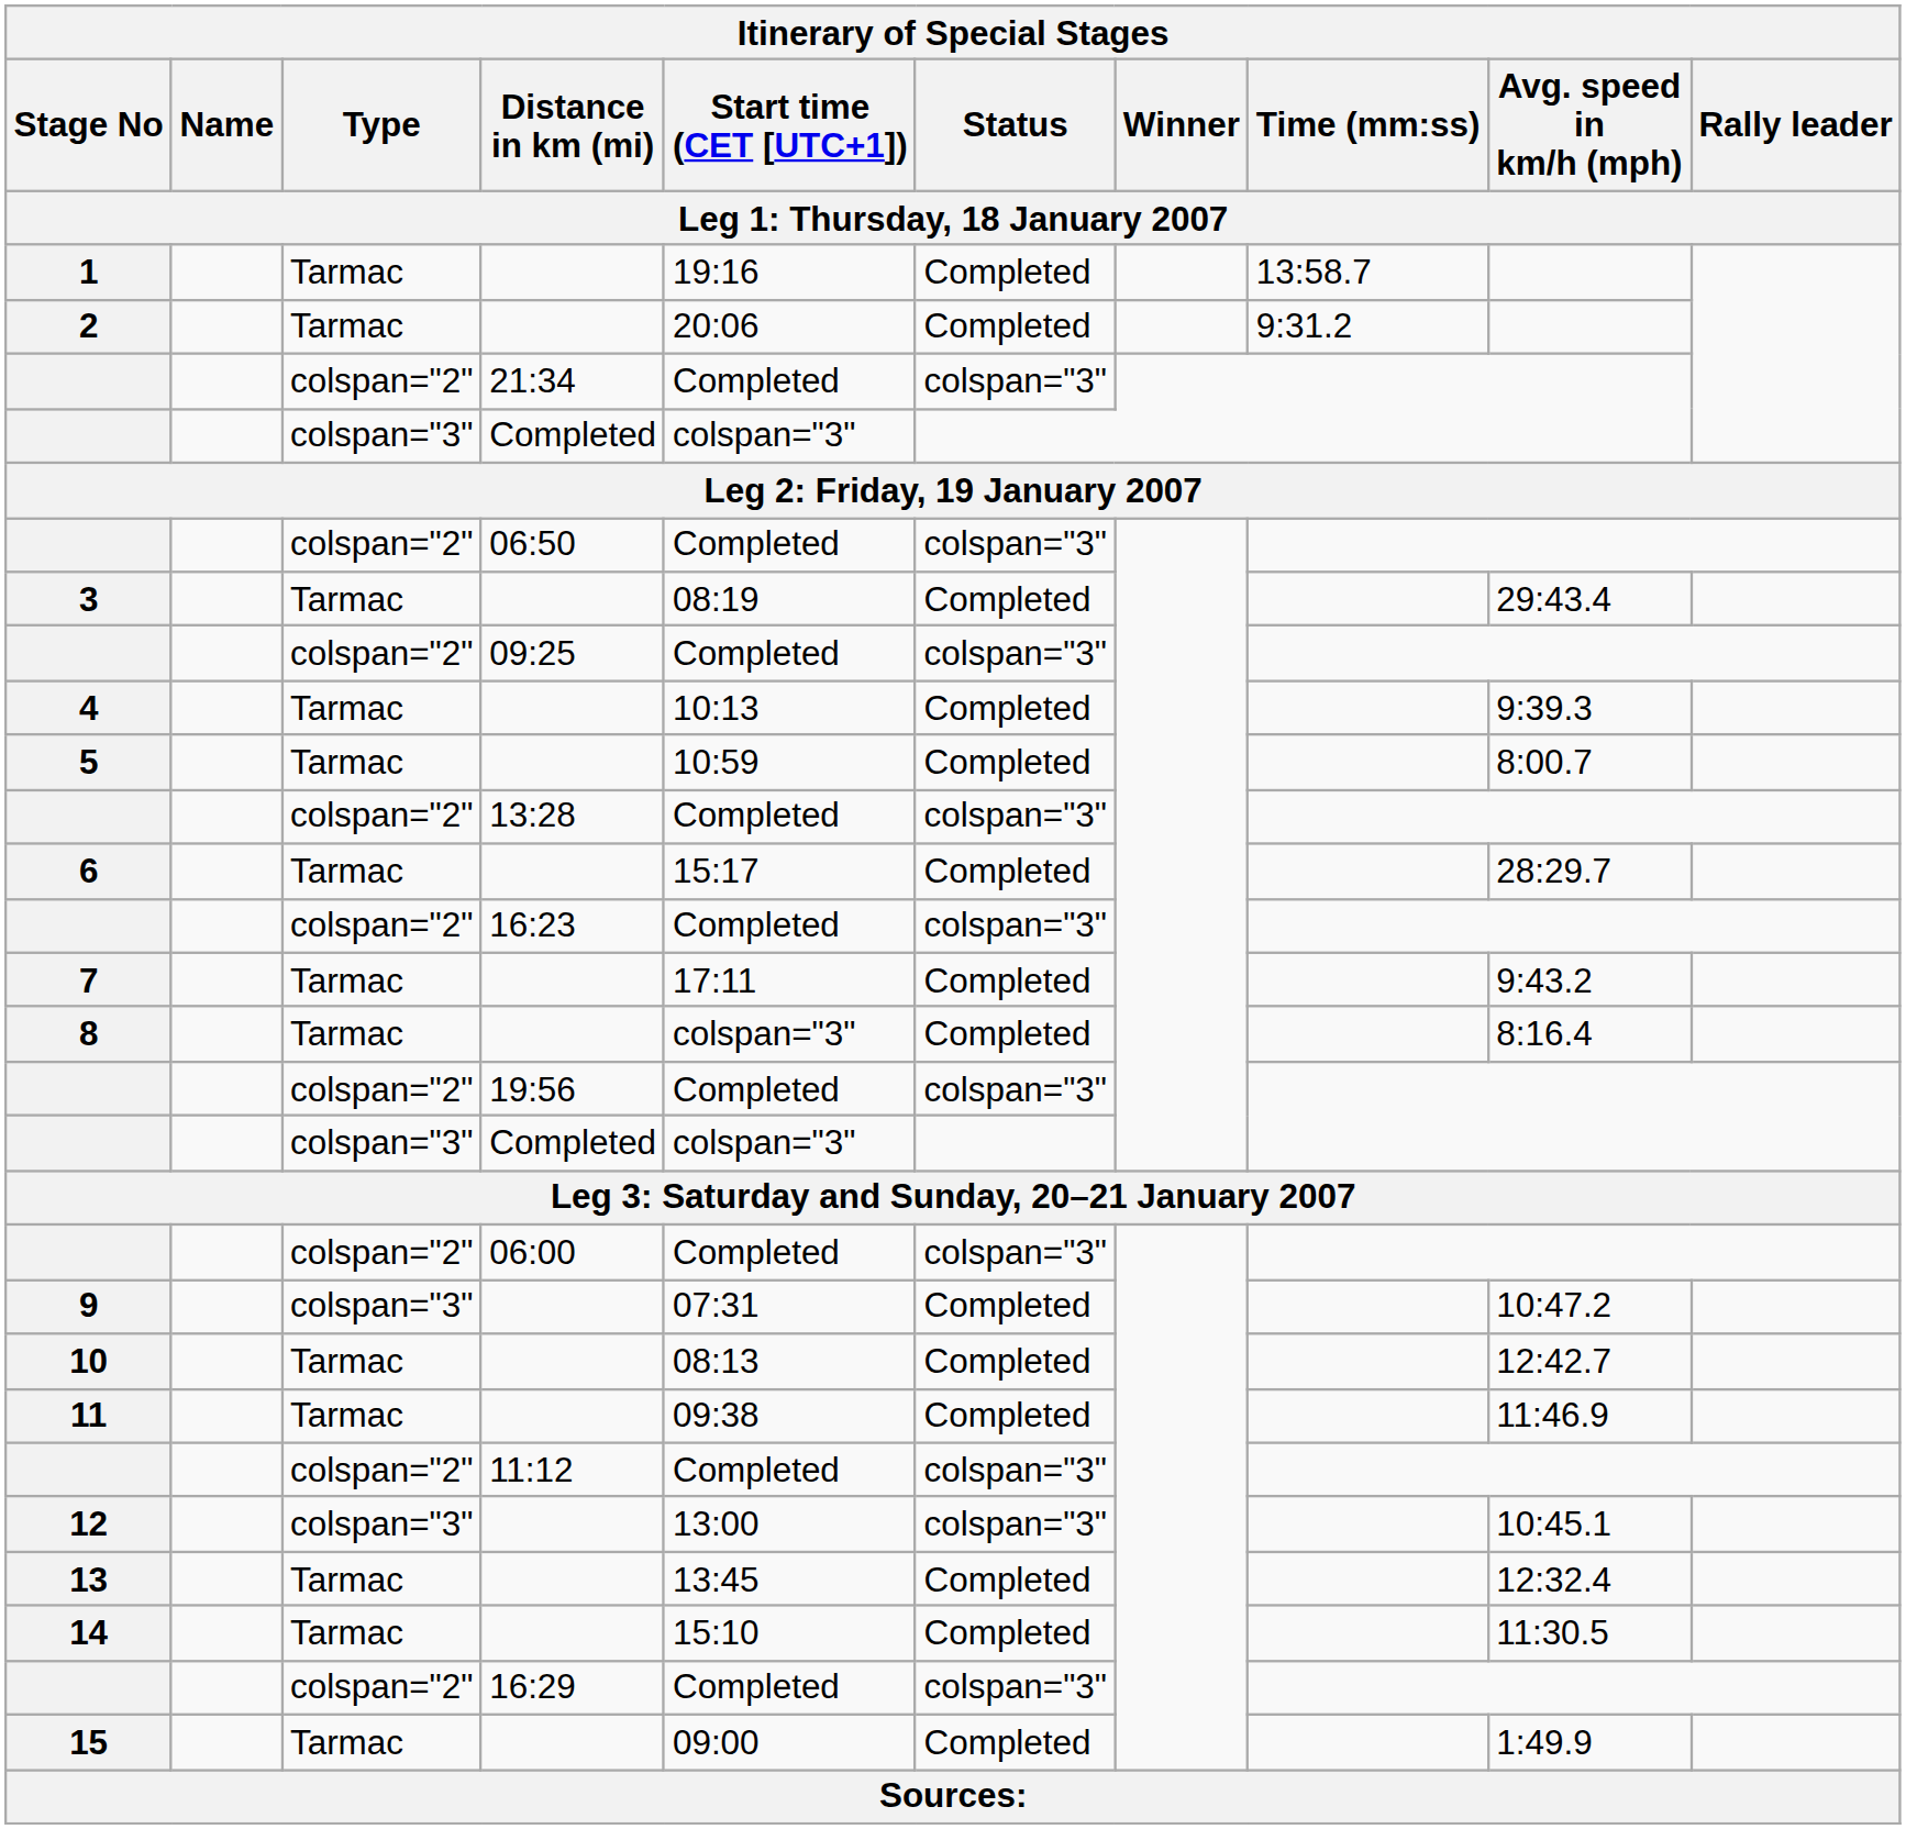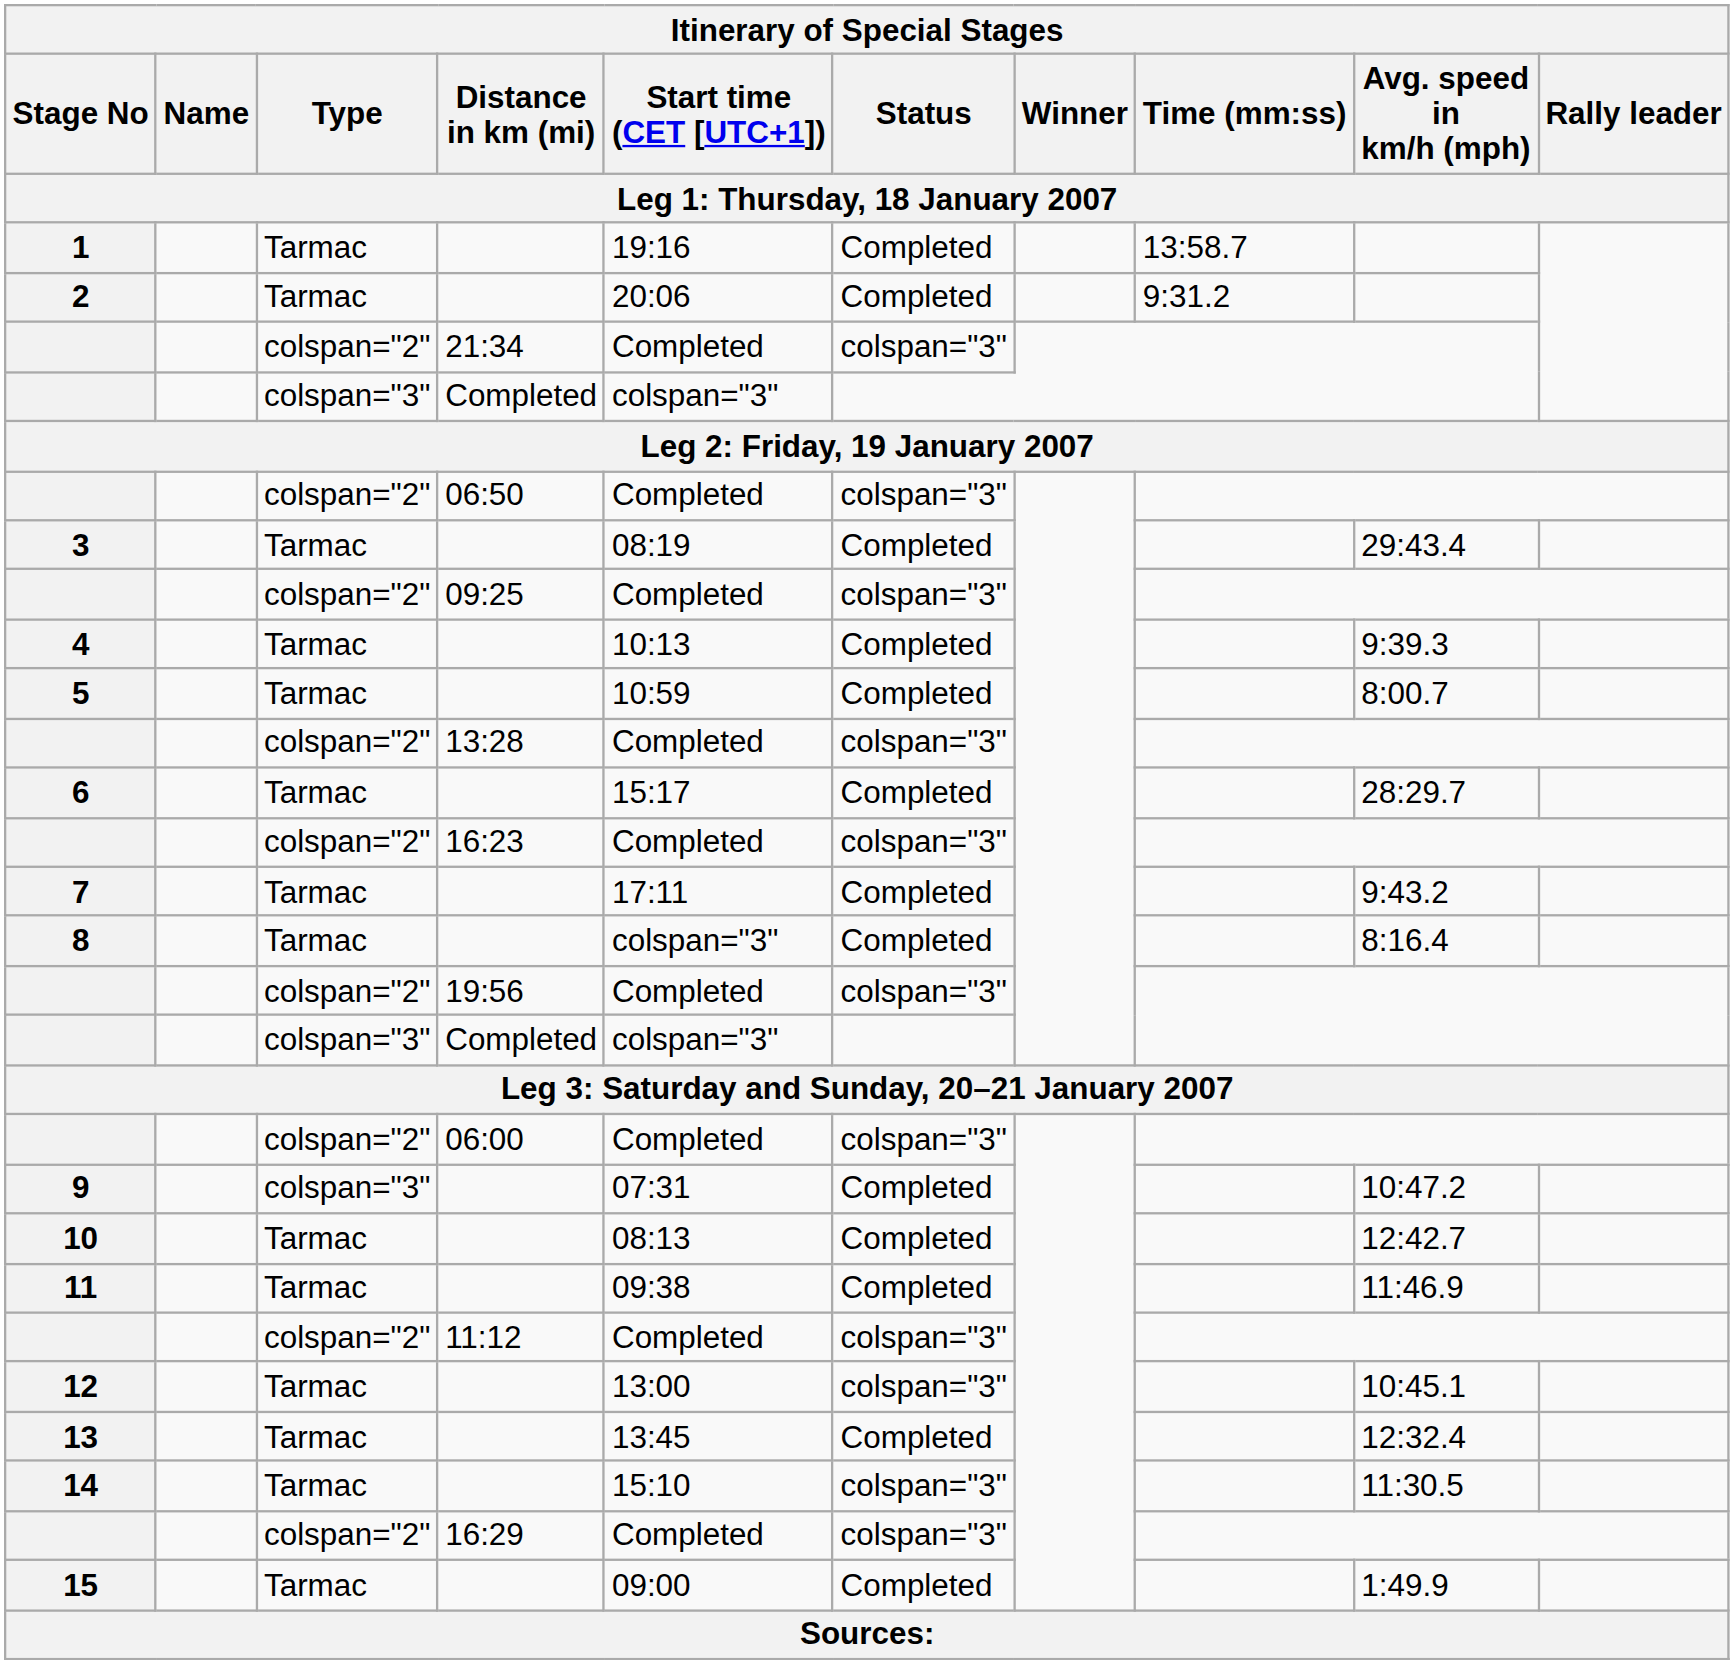12 | Type: colspan="3" -> Tarmac
14 | Status: Completed -> colspan="3"
